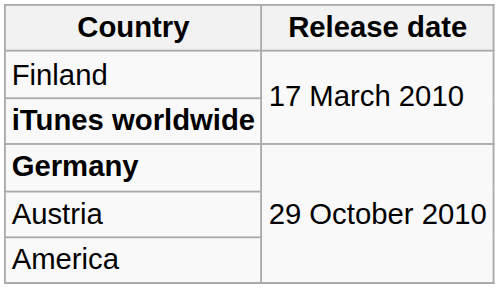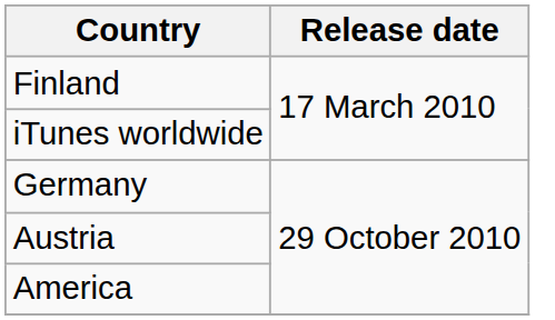iTunes worldwide | Country: bold -> normal
Germany | Country: bold -> normal
